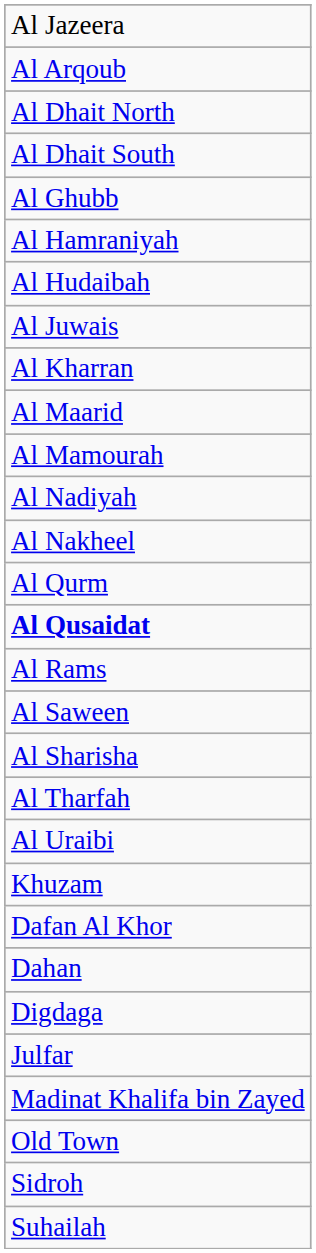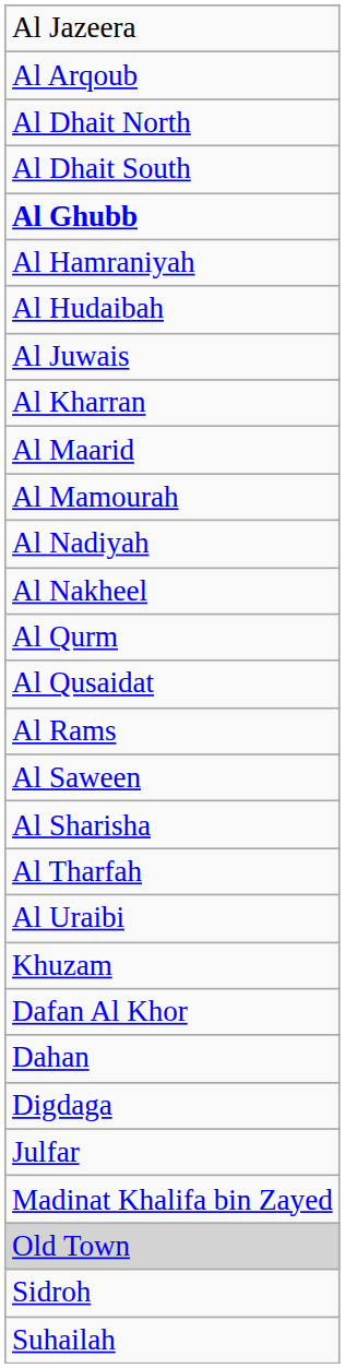row 5 | column 1: normal -> bold
row 15 | column 1: bold -> normal
row 27 | column 1: no background -> lightgrey background
